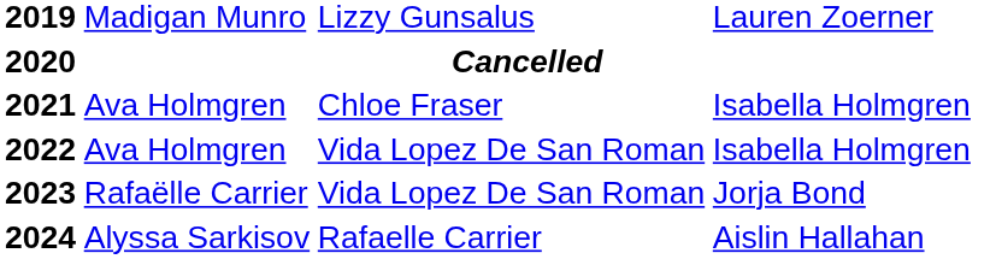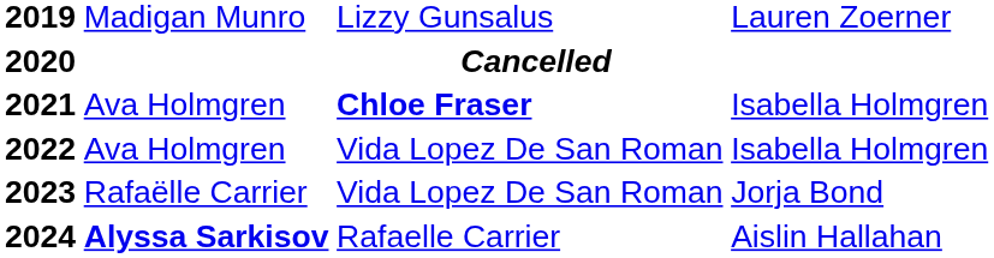2021 | column 3: normal -> bold
2024 | column 2: normal -> bold
